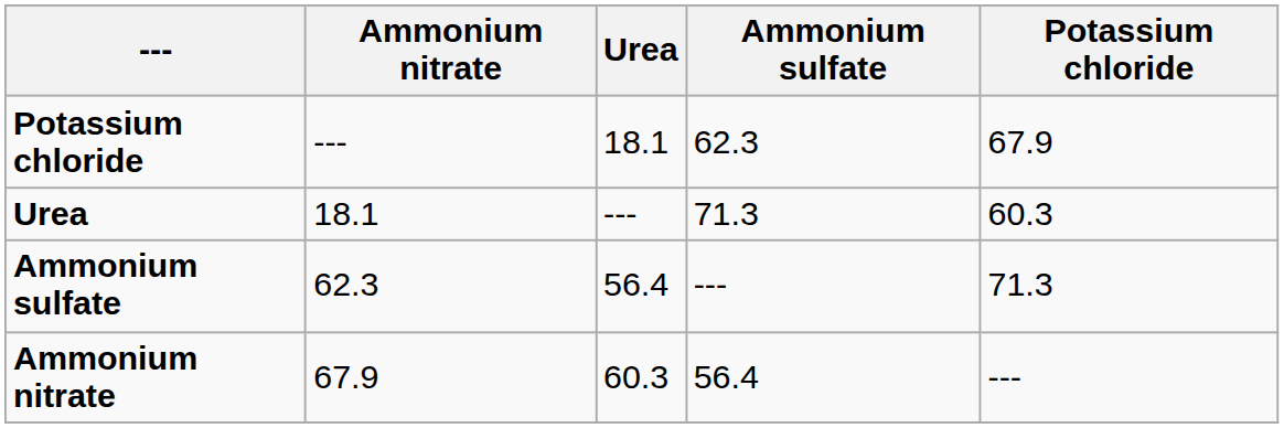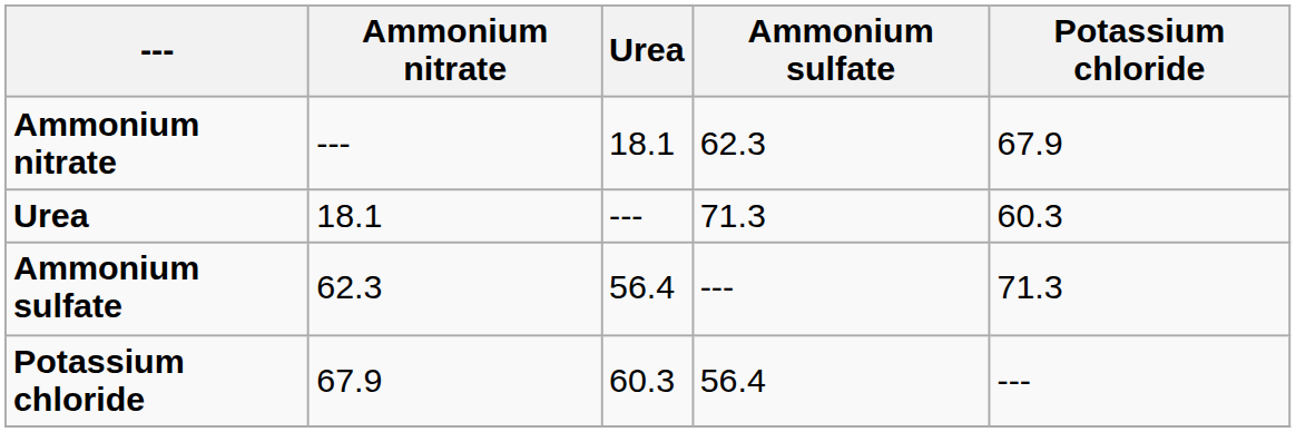row 2 | ---: Potassium chloride -> Ammonium nitrate
row 5 | ---: Ammonium nitrate -> Potassium chloride
